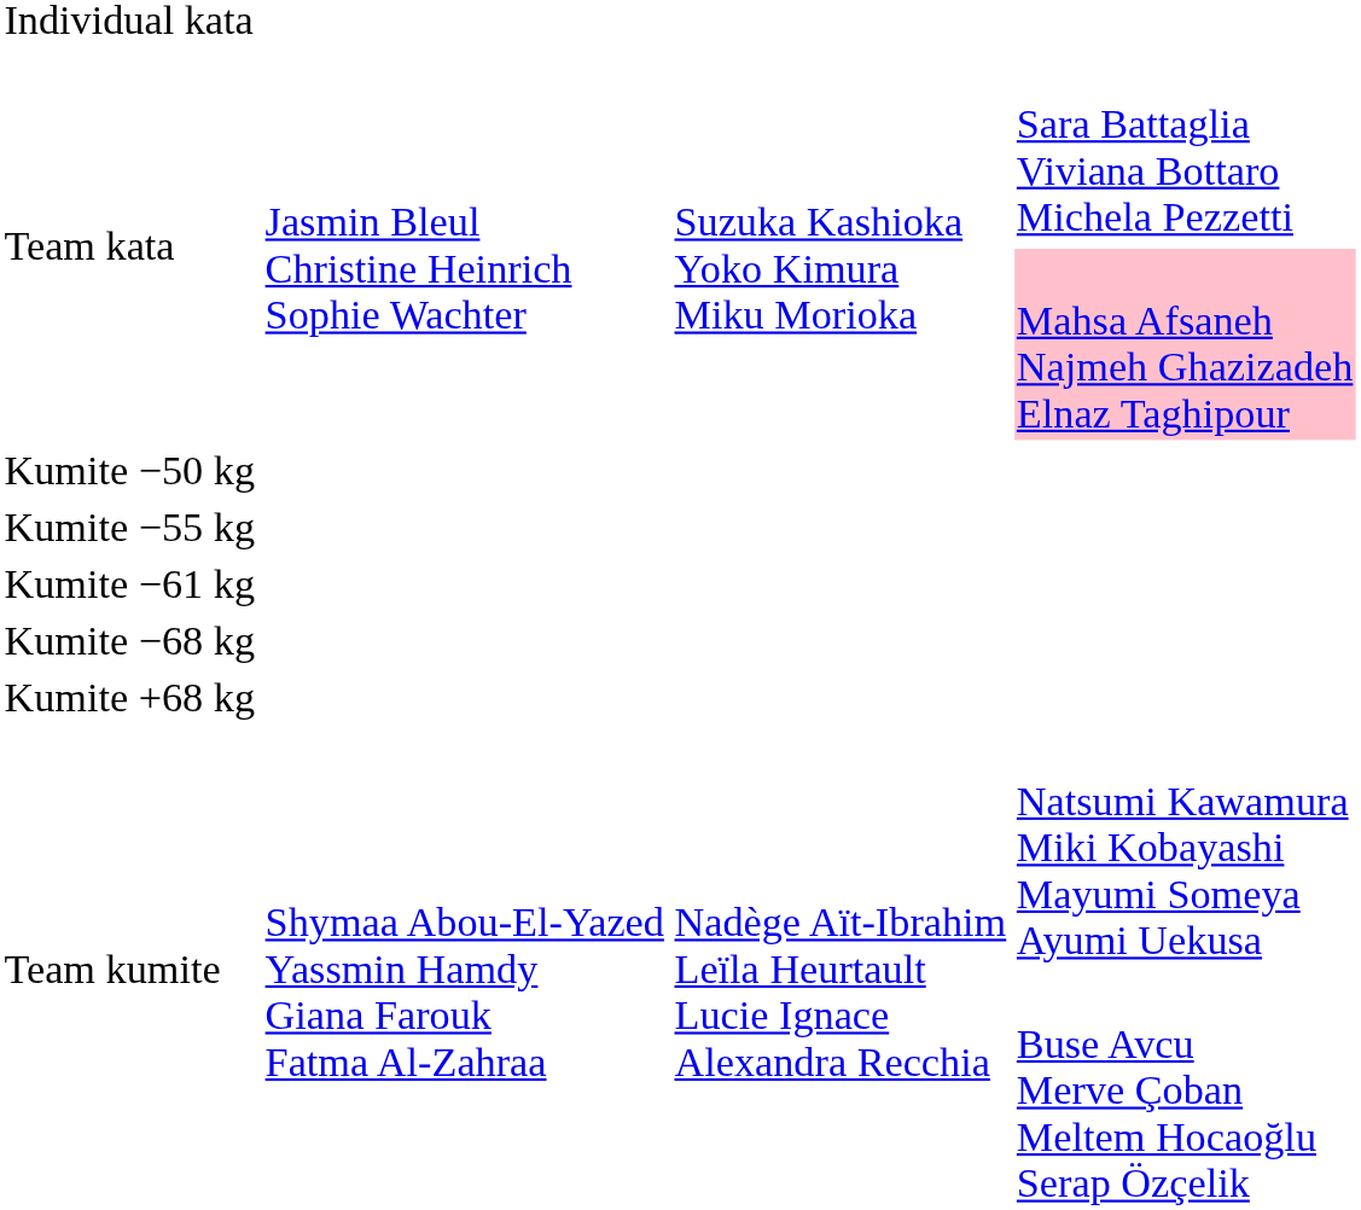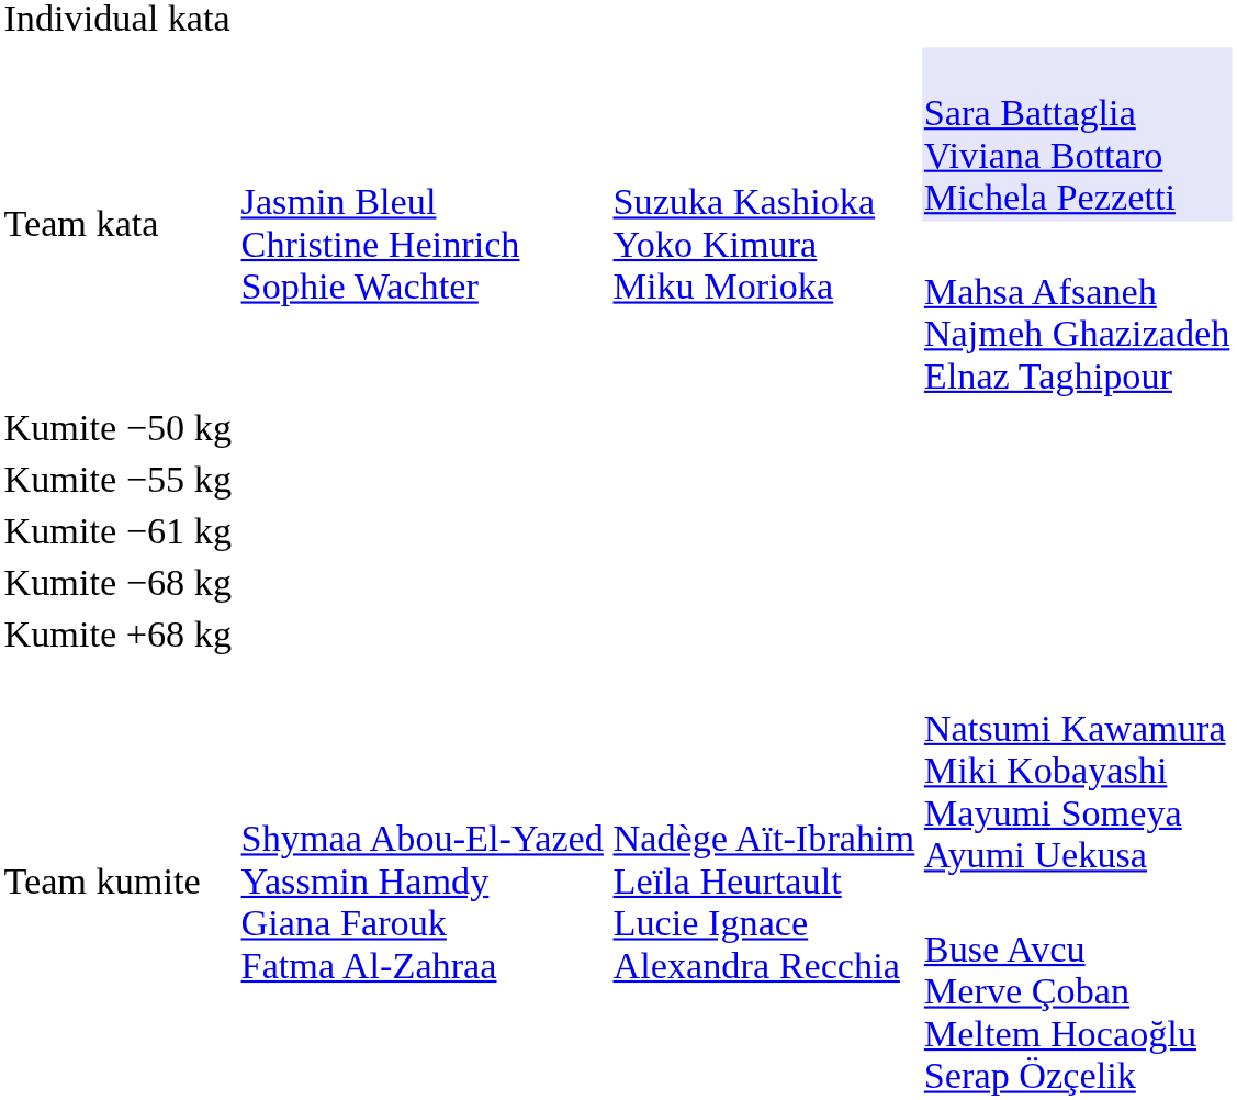Team kata / Sara Battaglia Viviana Bottaro Michela Pezzetti | column 4: no background -> lavender background
Team kata / Mahsa Afsaneh Najmeh Ghazizadeh Elnaz Taghipour | column 4: pink background -> no background
